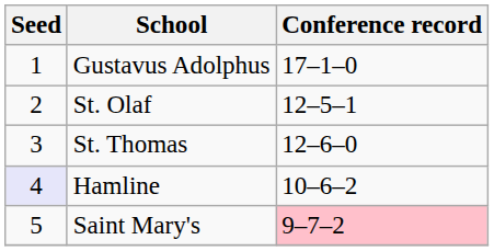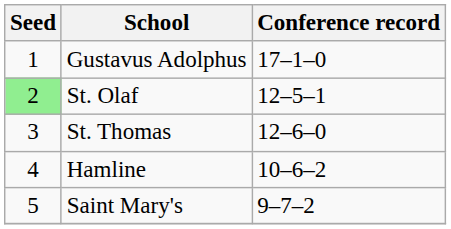St. Olaf | Seed: no background -> lightgreen background
Hamline | Seed: lavender background -> no background
Saint Mary's | Conference record: pink background -> no background
